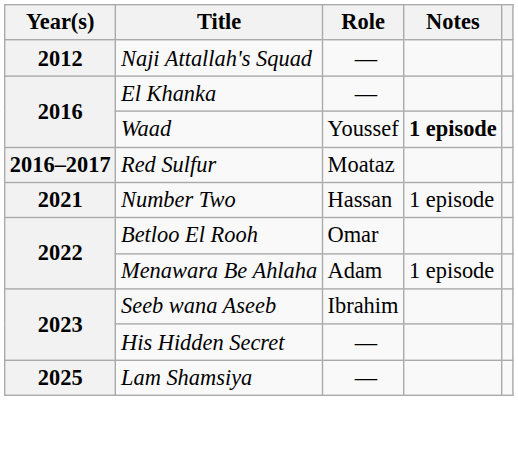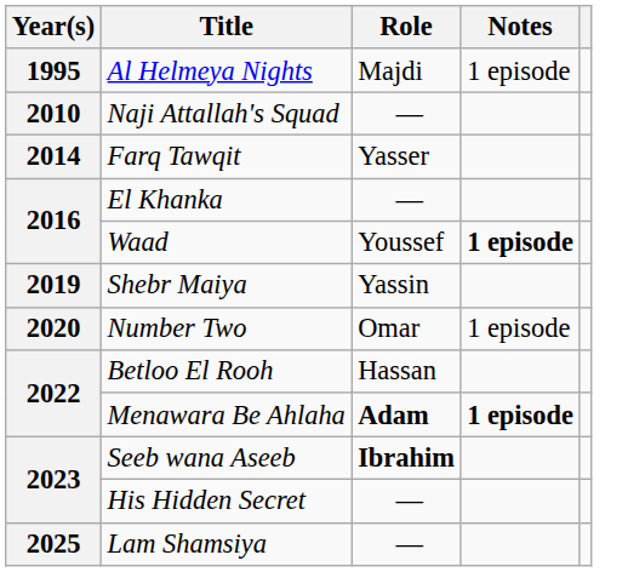+ row: 1995 | Al Helmeya Nights | Majdi | 1 episode
Naji Attallah's Squad | Year(s): 2012 -> 2010
+ row: 2014 | Farq Tawqit | Yasser
- row: 2016–2017 | Red Sulfur | Moataz
+ row: 2019 | Shebr Maiya | Yassin
Number Two | Year(s): 2021 -> 2020
Number Two | Role: Hassan -> Omar
Betloo El Rooh | Role: Omar -> Hassan
Menawara Be Ahlaha | Role: normal -> bold
Menawara Be Ahlaha | Notes: normal -> bold
Seeb wana Aseeb | Role: normal -> bold
